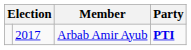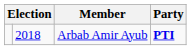Arbab Amir Ayub | column 2: 2017 -> 2018
